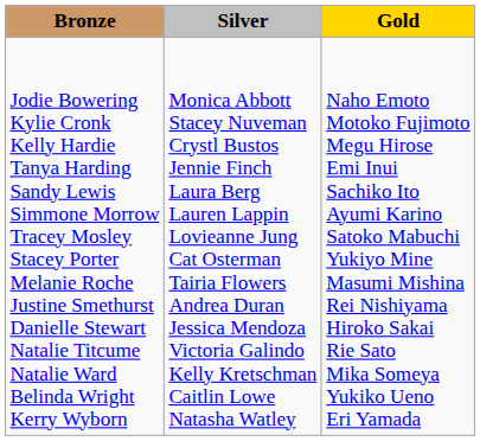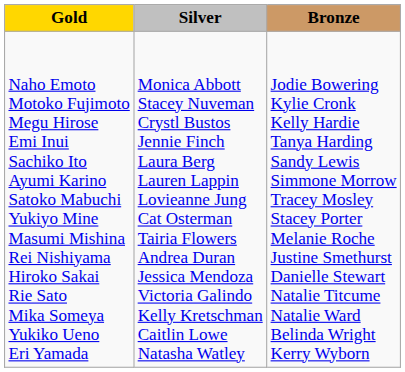columns swapped: Gold <-> Bronze
